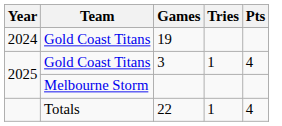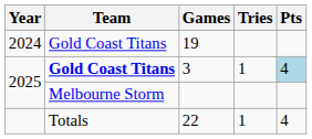3 | Team: normal -> bold
3 | Pts: no background -> lightblue background
